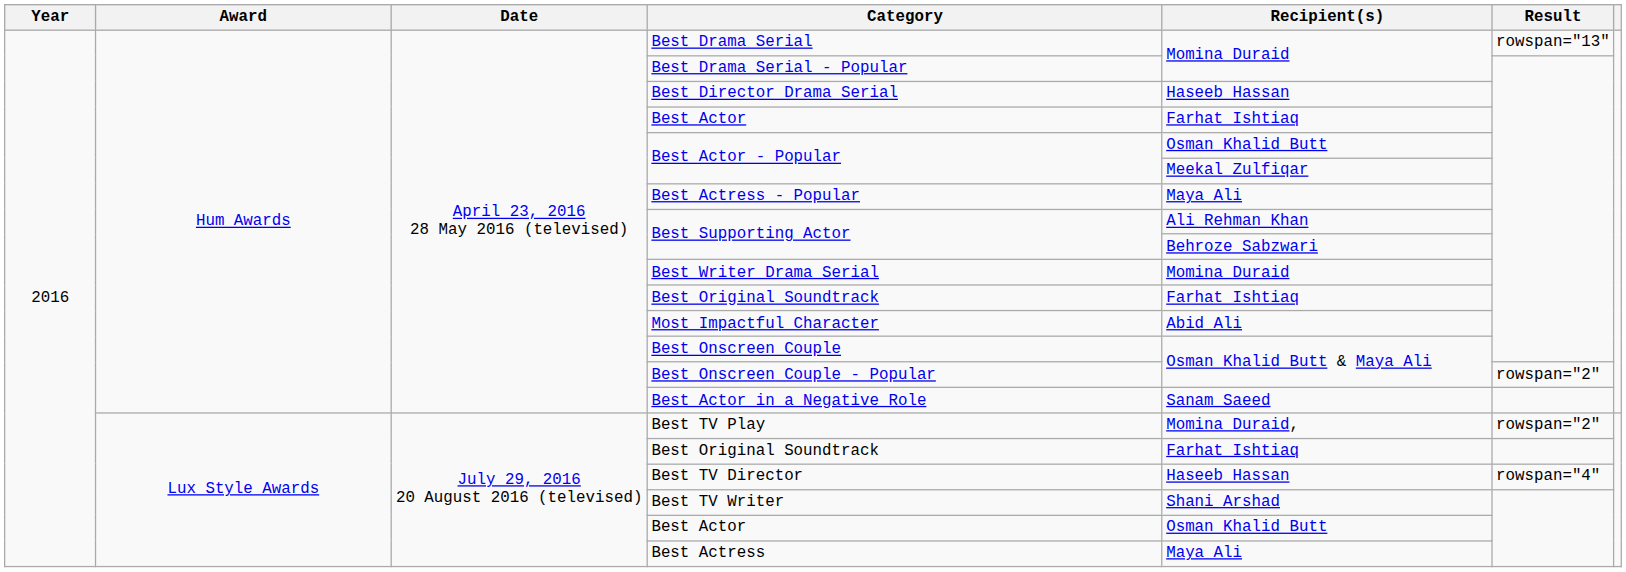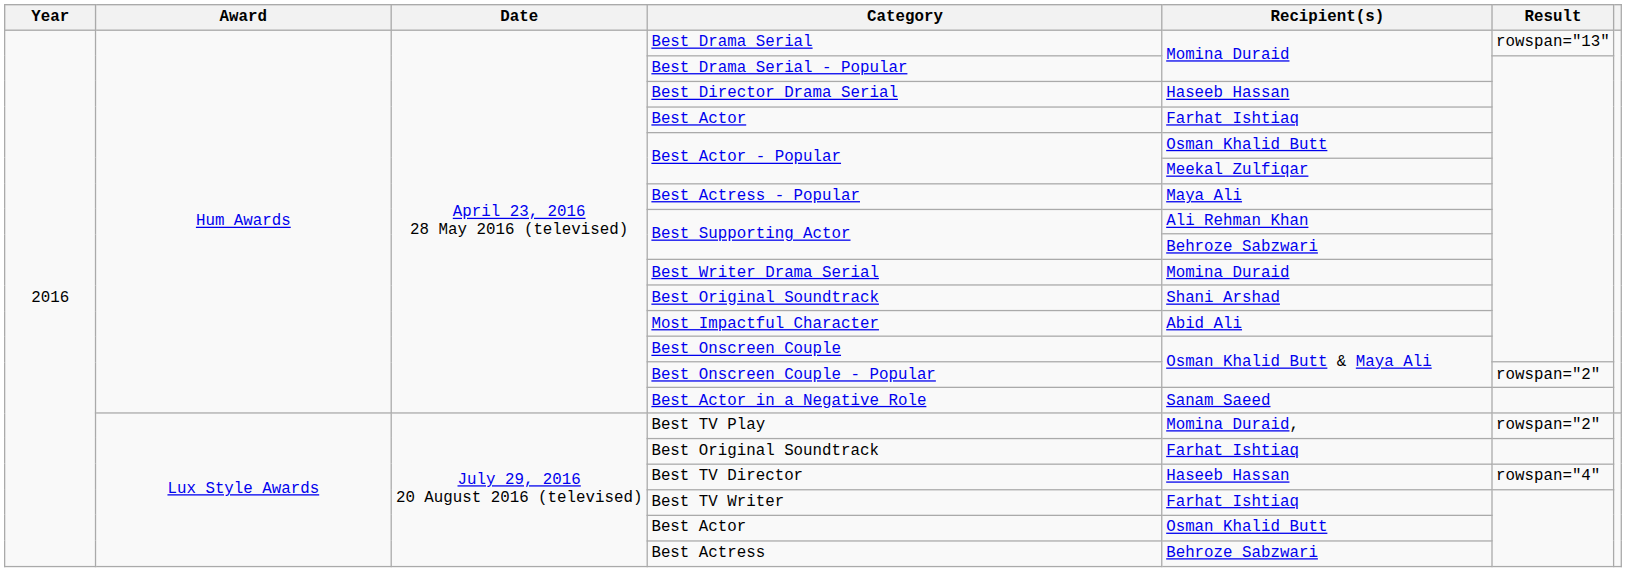Hum Awards / Best Original Soundtrack | Recipient(s): Farhat Ishtiaq -> Shani Arshad
Best TV Writer | Recipient(s): Shani Arshad -> Farhat Ishtiaq
Best Actress | Recipient(s): Maya Ali -> Behroze Sabzwari
